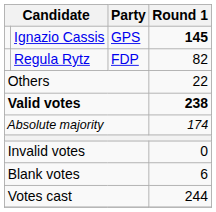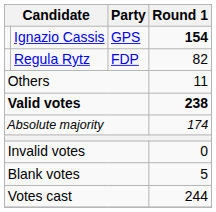Ignazio Cassis | Round 1: 145 -> 154
Others | Round 1: 22 -> 11
Blank votes | Round 1: 6 -> 5
